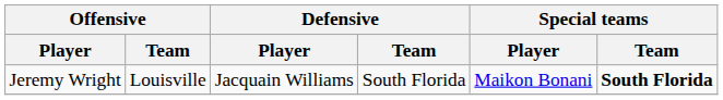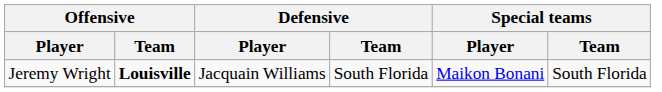Jeremy Wright | Offensive / Team: normal -> bold
Jeremy Wright | Special teams / Team: bold -> normal
